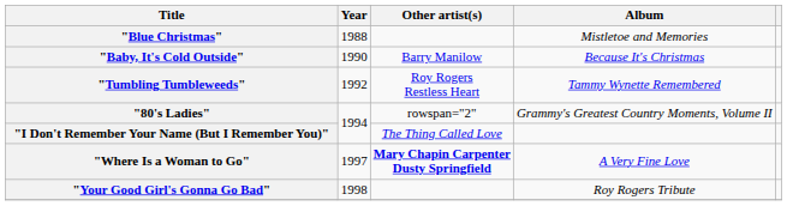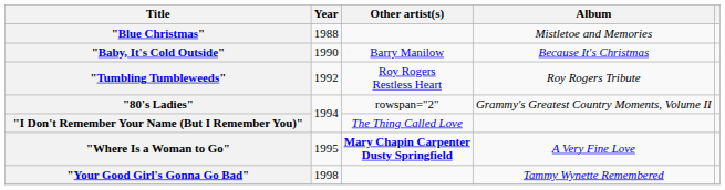"Tumbling Tumbleweeds" | Album: Tammy Wynette Remembered -> Roy Rogers Tribute
"Where Is a Woman to Go" | Year: 1997 -> 1995
"Your Good Girl's Gonna Go Bad" | Album: Roy Rogers Tribute -> Tammy Wynette Remembered
